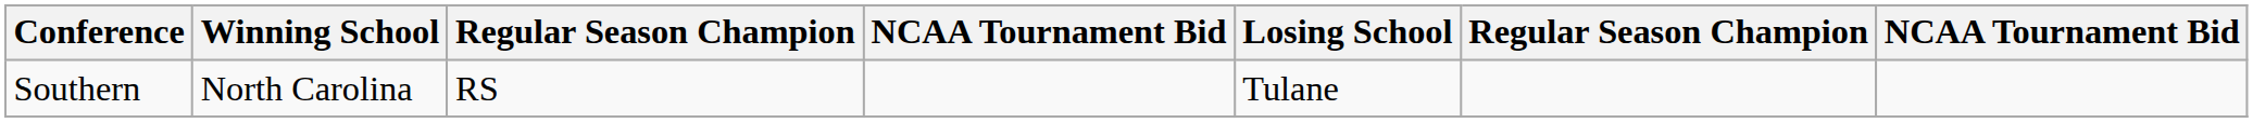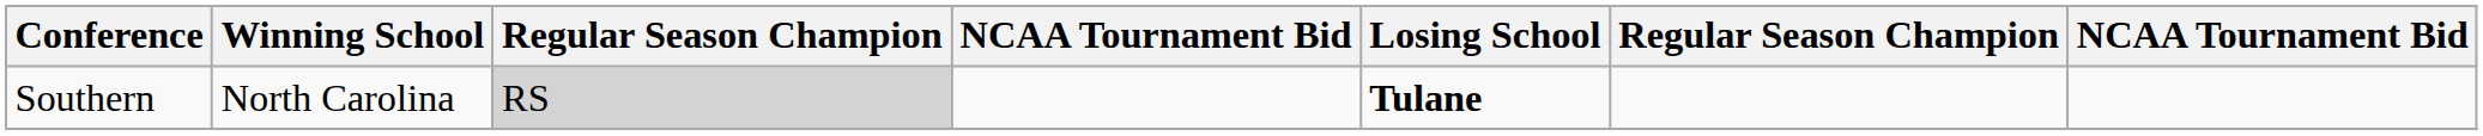Southern | column 3: no background -> lightgrey background
Southern | Losing School: normal -> bold
